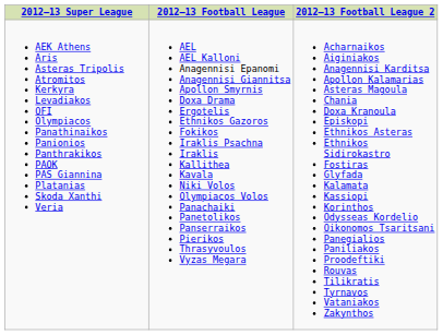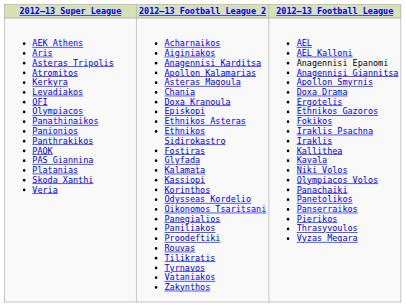columns swapped: 2012–13 Football League <-> 2012–13 Football League 2
